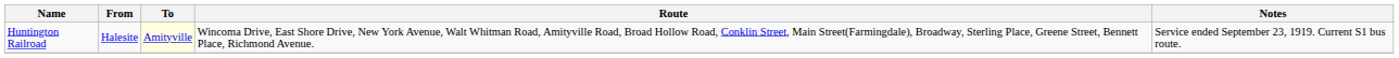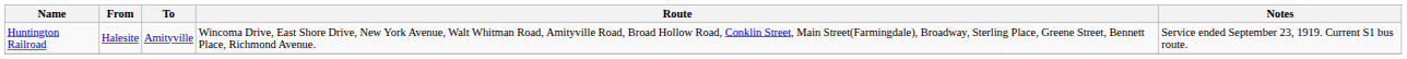Huntington Railroad | To: lightyellow background -> no background
